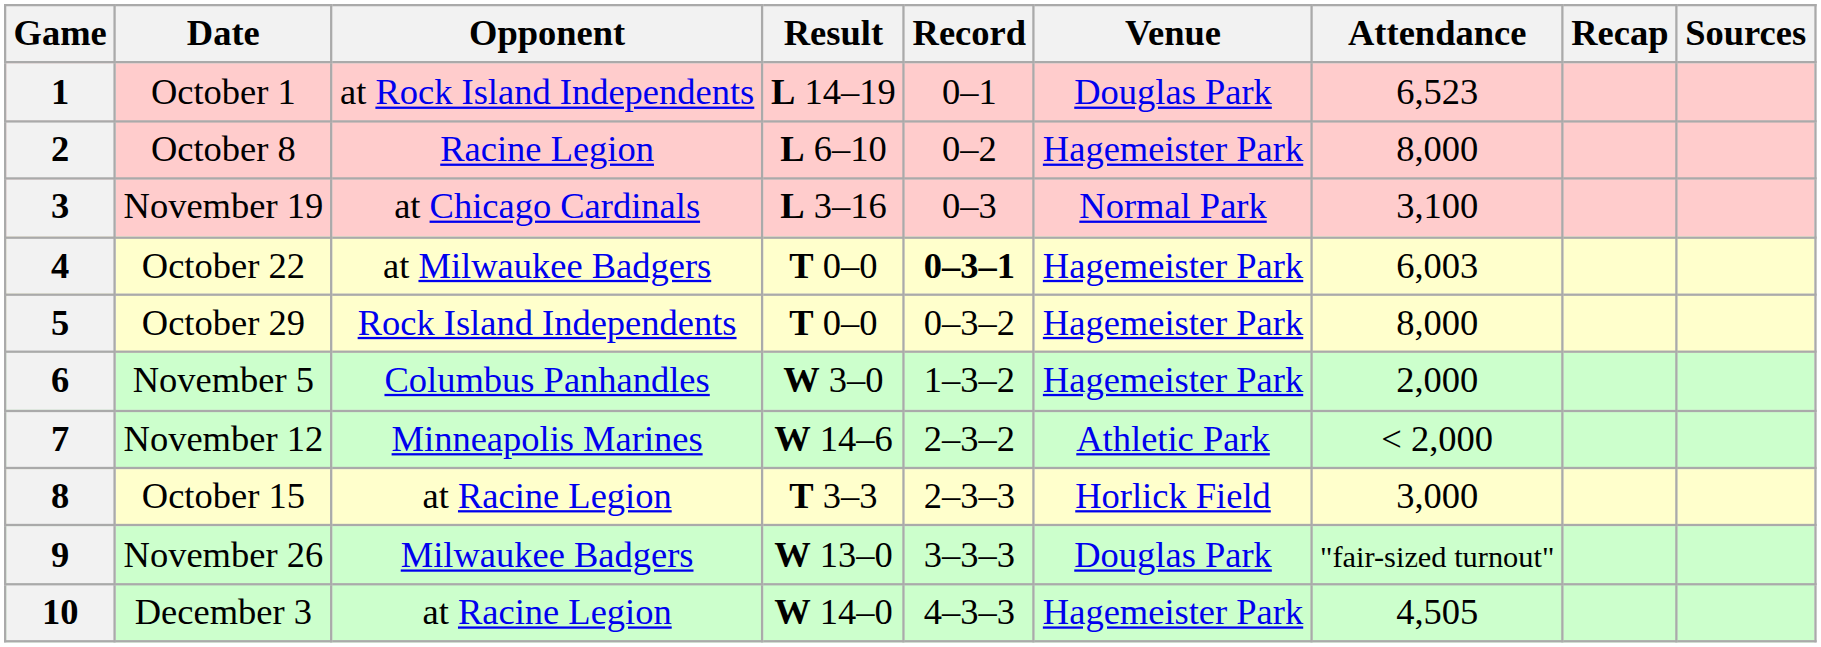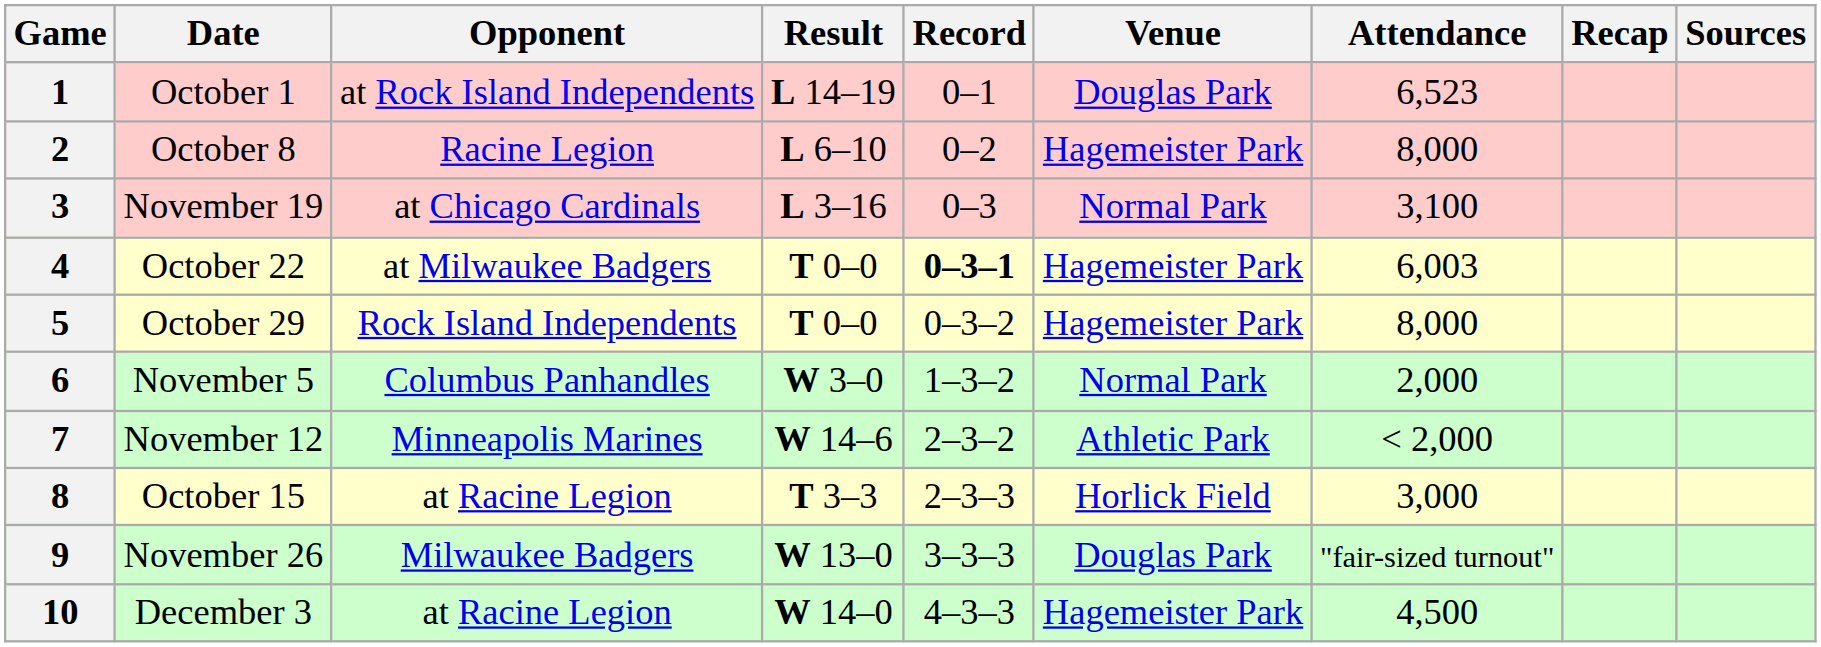6 | Venue: Hagemeister Park -> Normal Park
10 | Attendance: 4,505 -> 4,500
